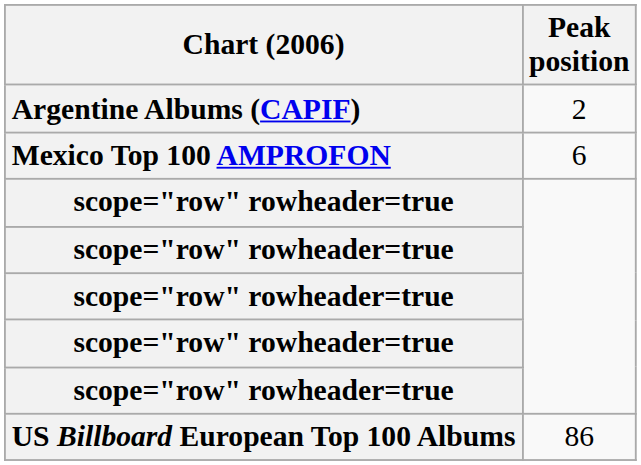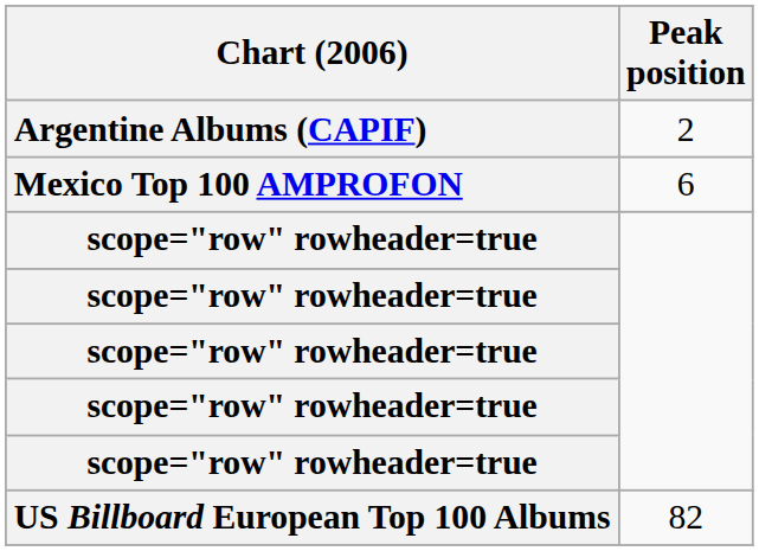US Billboard European Top 100 Albums | Peak position: 86 -> 82
